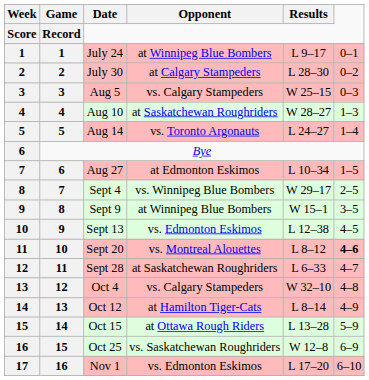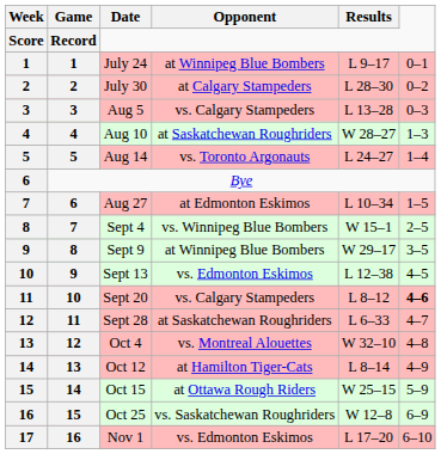Aug 5 | Results: W 25–15 -> L 13–28
Sept 4 | Results: W 29–17 -> W 15–1
Sept 9 | Results: W 15–1 -> W 29–17
Sept 20 | Opponent: vs. Montreal Alouettes -> vs. Calgary Stampeders
Oct 4 | Opponent: vs. Calgary Stampeders -> vs. Montreal Alouettes
Oct 15 | Results: L 13–28 -> W 25–15
